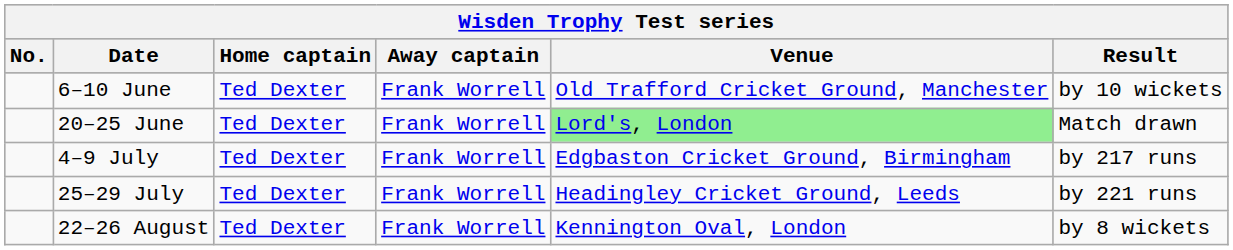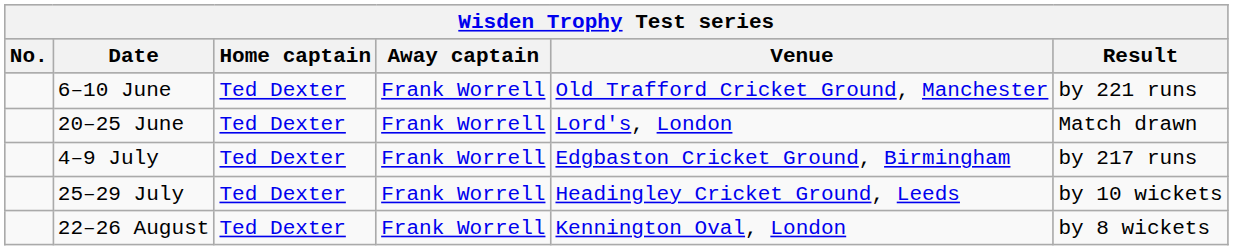6–10 June | Result: by 10 wickets -> by 221 runs
20–25 June | Venue: lightgreen background -> no background
25–29 July | Result: by 221 runs -> by 10 wickets
